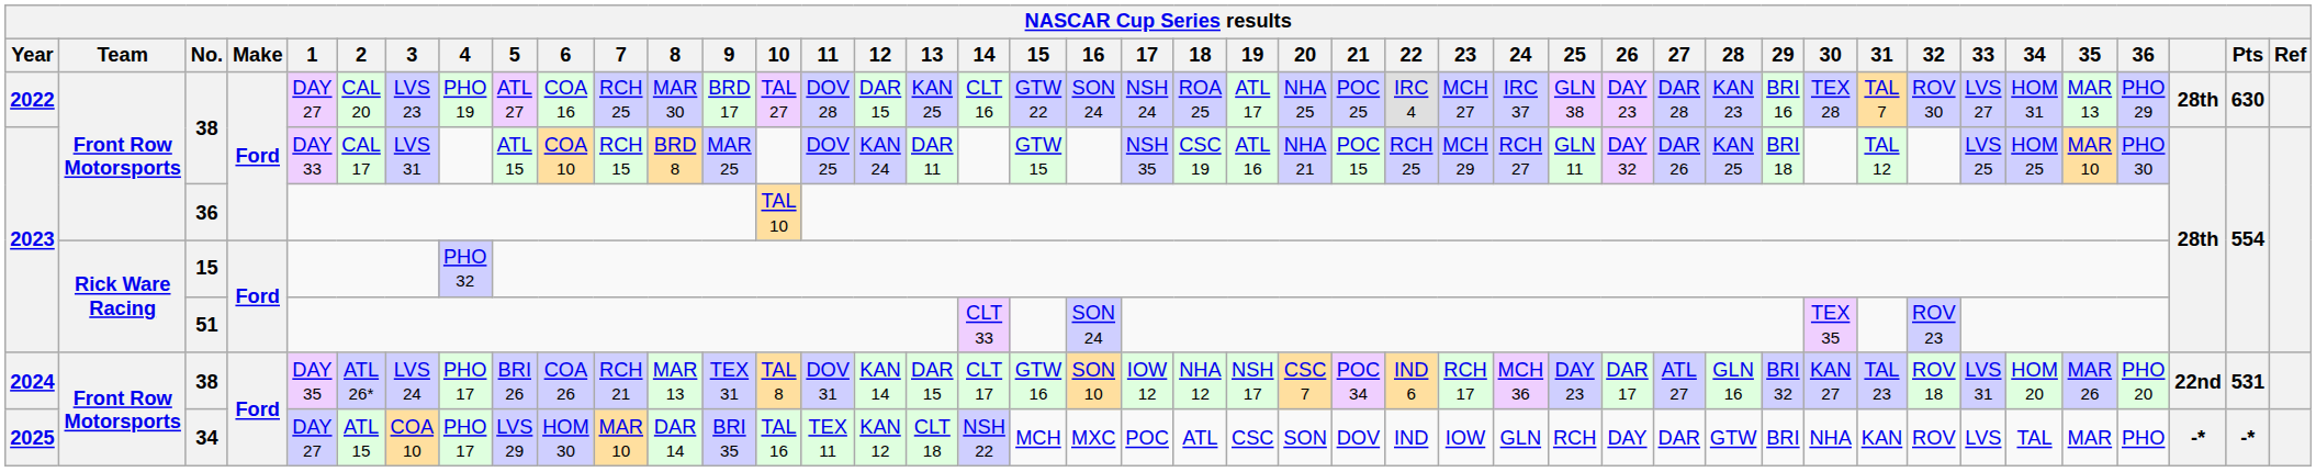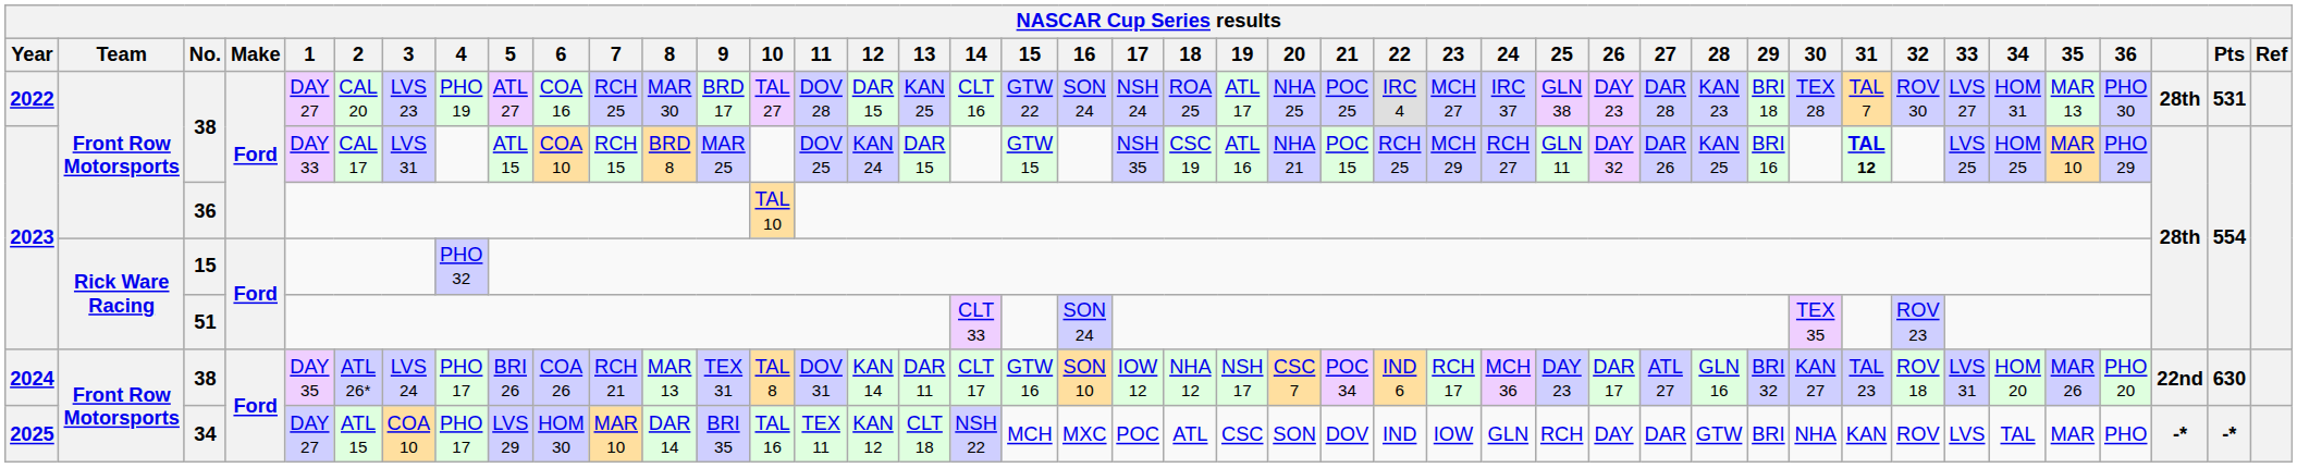2022 / 38 | 29: BRI 16 -> BRI 18
2022 / 38 | 36: PHO 29 -> PHO 30
2022 / 38 | Pts: 630 -> 531
2023 / 38 | 13: DAR 11 -> DAR 15
2023 / 38 | 29: BRI 18 -> BRI 16
2023 / 38 | 31: normal -> bold
2023 / 38 | 36: PHO 30 -> PHO 29
2024 / 38 | 13: DAR 15 -> DAR 11
2024 / 38 | Pts: 531 -> 630
